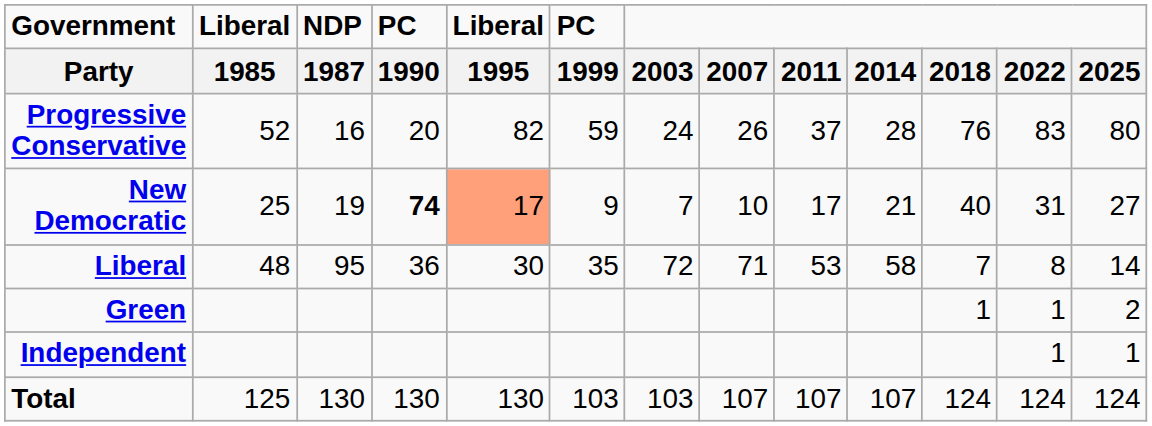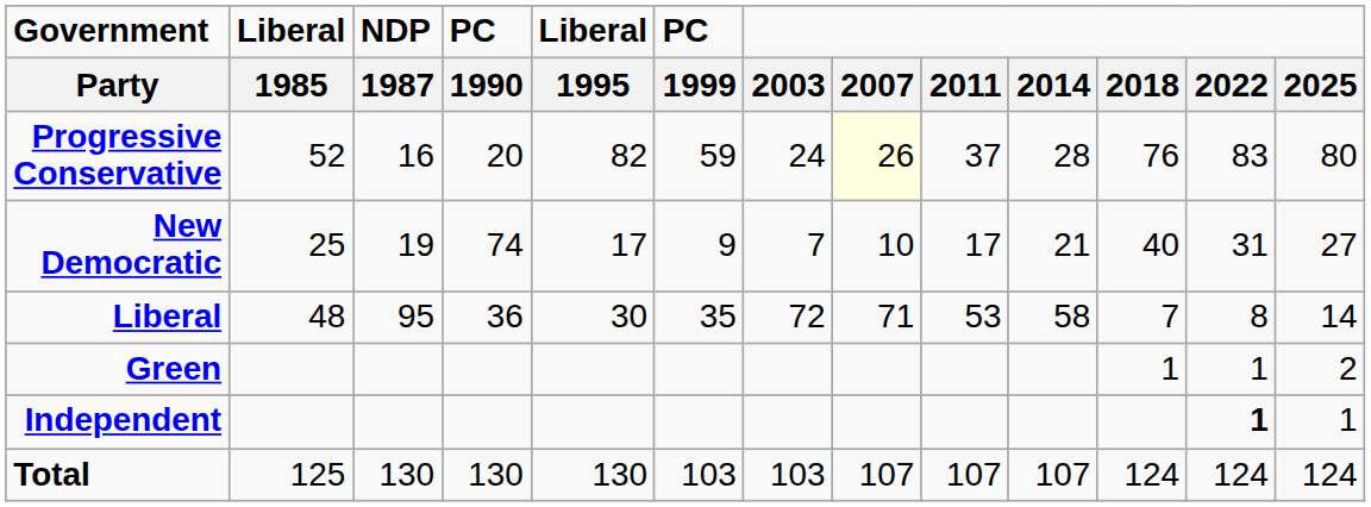Progressive Conservative | 2007: no background -> lightyellow background
New Democratic | PC / 1990: bold -> normal
New Democratic | Liberal / 1995: lightsalmon background -> no background
Independent | 2022: normal -> bold
